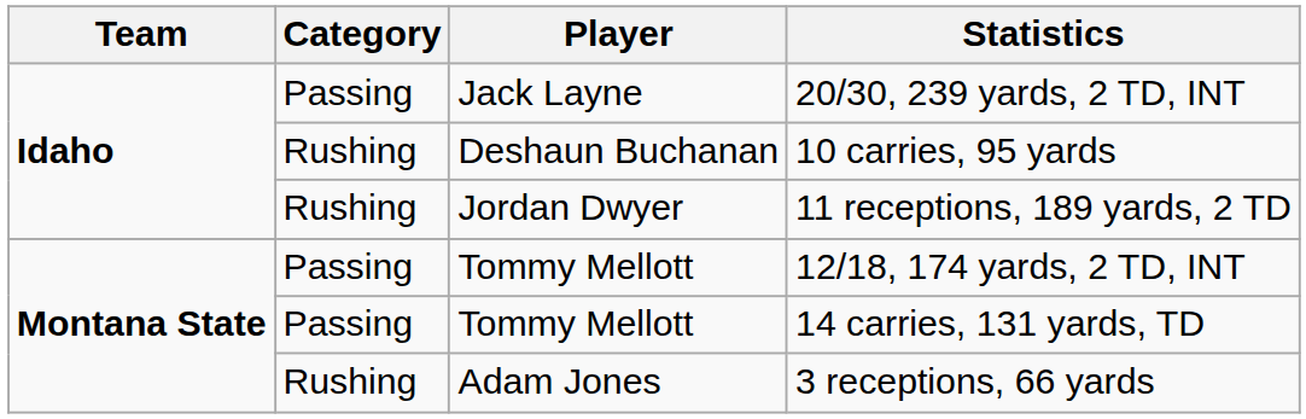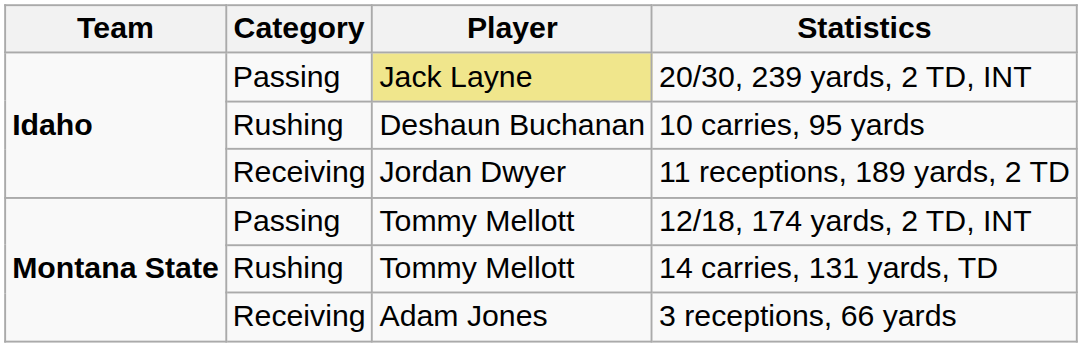20/30, 239 yards, 2 TD, INT | Player: no background -> khaki background
11 receptions, 189 yards, 2 TD | Category: Rushing -> Receiving
14 carries, 131 yards, TD | Category: Passing -> Rushing
3 receptions, 66 yards | Category: Rushing -> Receiving
